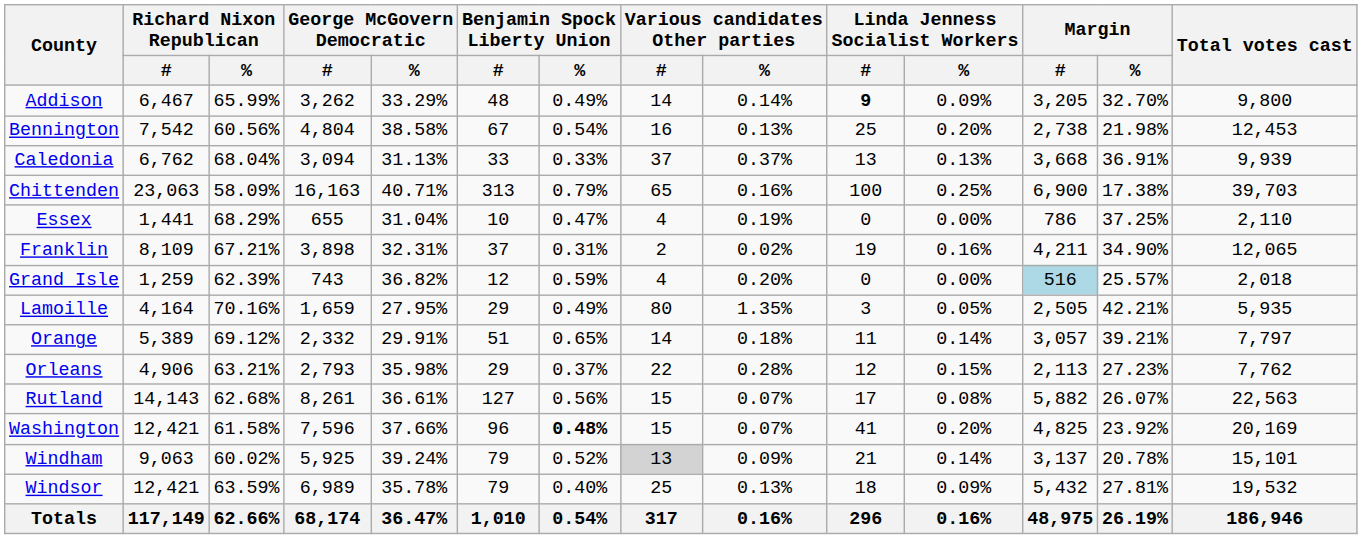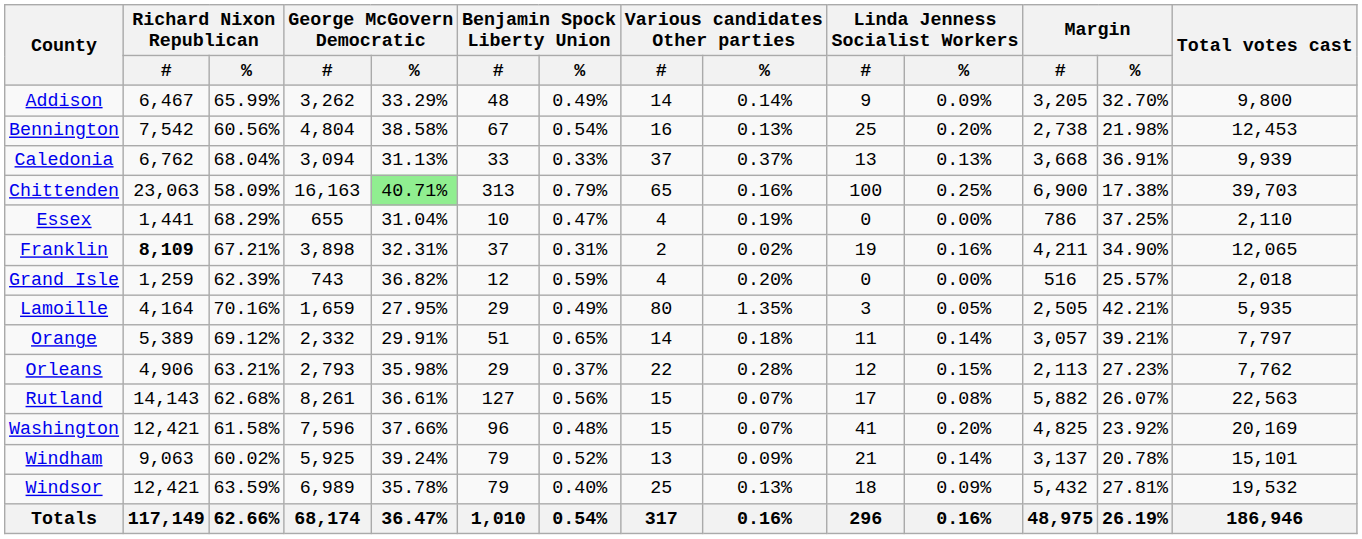Addison | Linda Jenness Socialist Workers / #: bold -> normal
Chittenden | George McGovern Democratic / %: no background -> lightgreen background
Franklin | Richard Nixon Republican / #: normal -> bold
Grand Isle | Margin / #: lightblue background -> no background
Washington | Benjamin Spock Liberty Union / %: bold -> normal
Windham | Various candidates Other parties / #: lightgrey background -> no background
